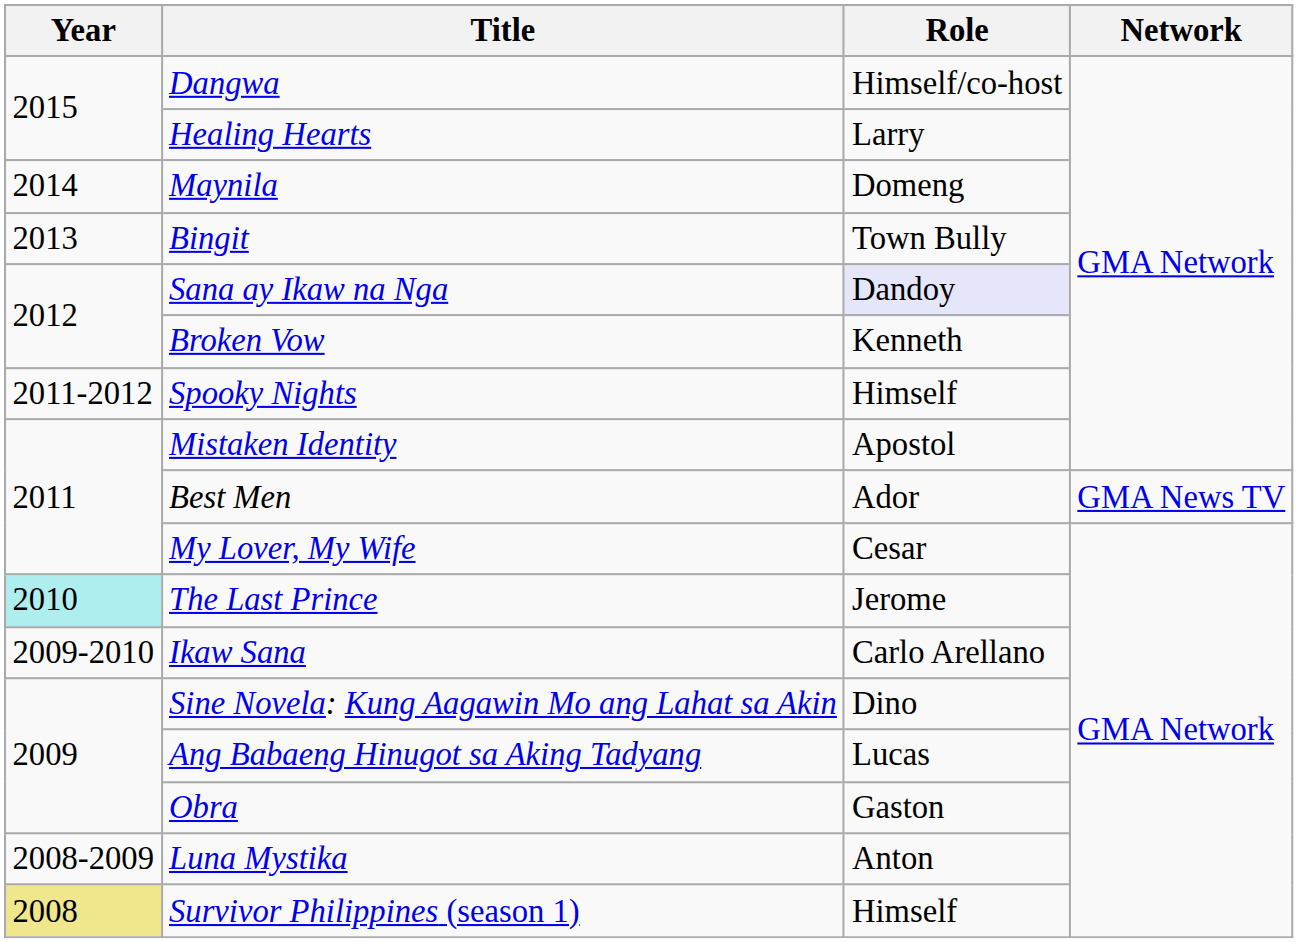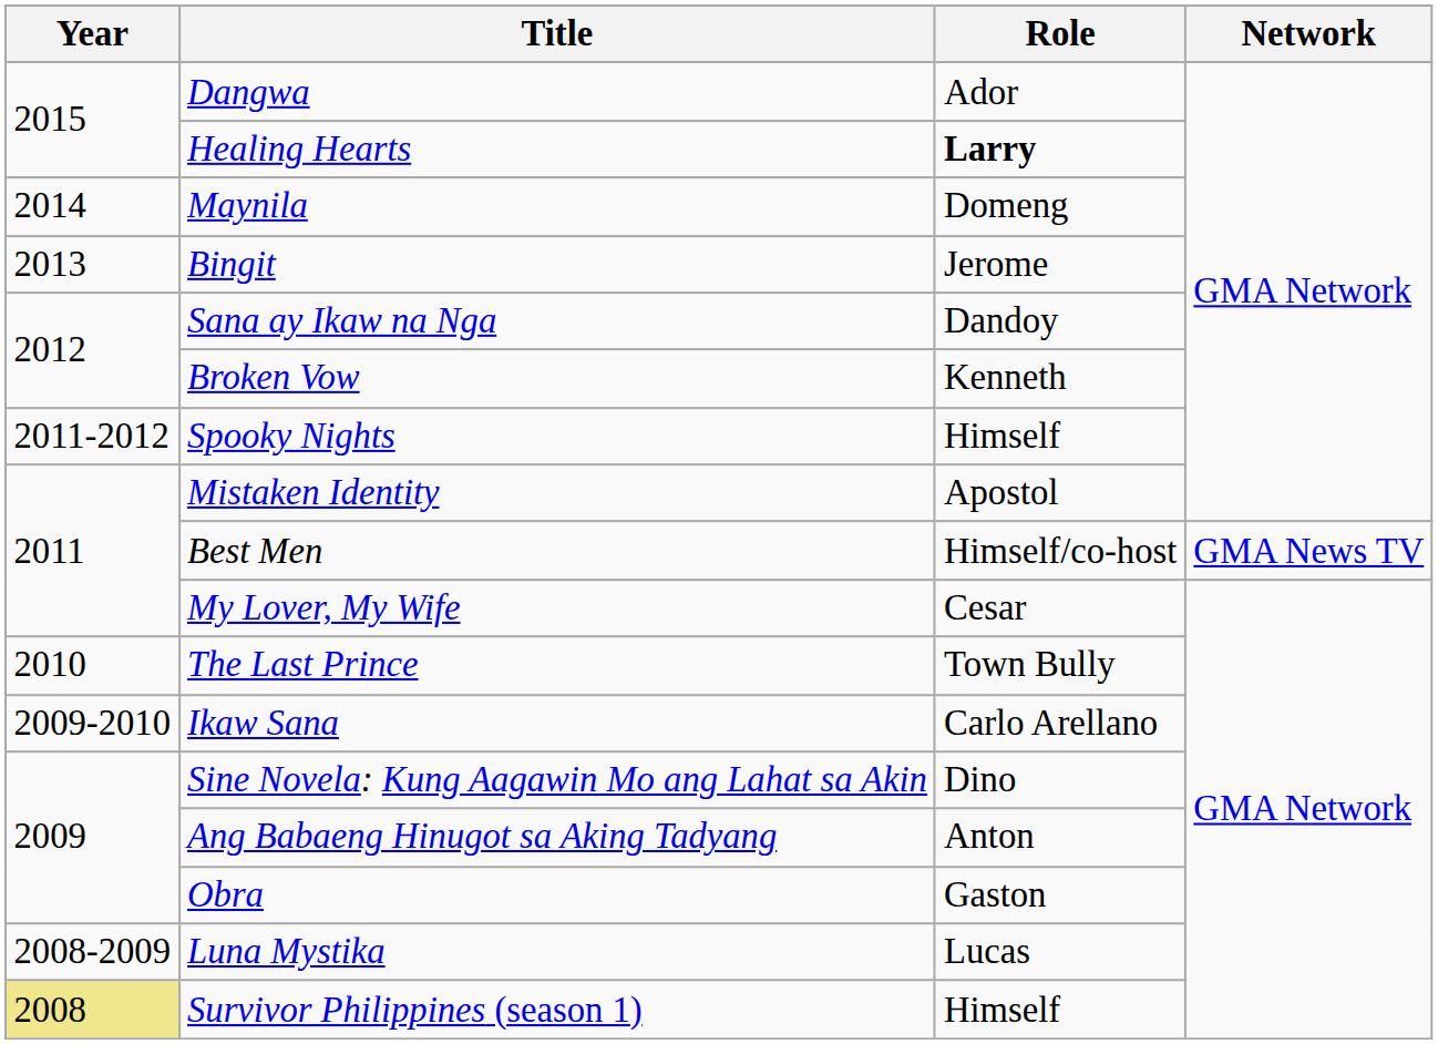Dangwa | Role: Himself/co-host -> Ador
Healing Hearts | Role: normal -> bold
Bingit | Role: Town Bully -> Jerome
Sana ay Ikaw na Nga | Role: lavender background -> no background
Best Men | Role: Ador -> Himself/co-host
The Last Prince | Year: paleturquoise background -> no background
The Last Prince | Role: Jerome -> Town Bully
Ang Babaeng Hinugot sa Aking Tadyang | Role: Lucas -> Anton
Luna Mystika | Role: Anton -> Lucas
